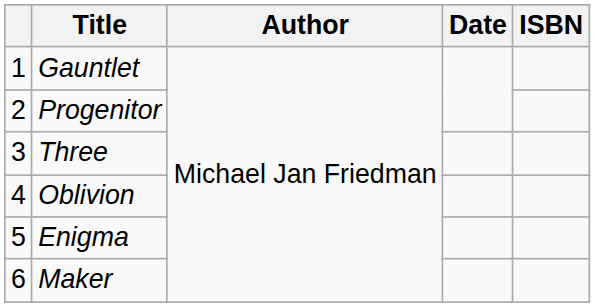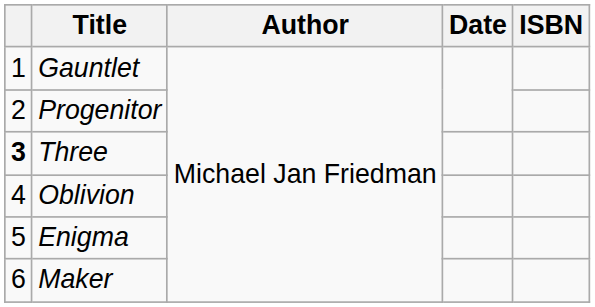Three | column 1: normal -> bold
